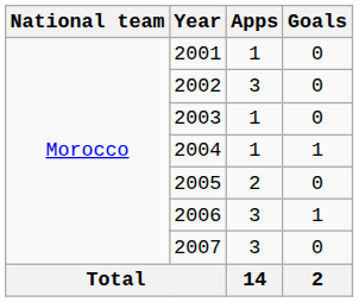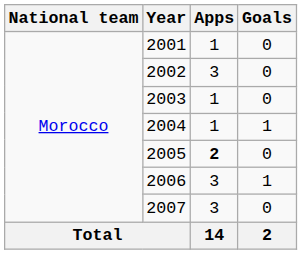2005 | Apps: normal -> bold
